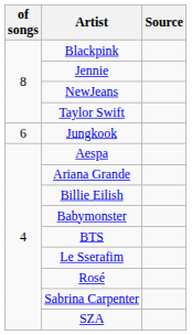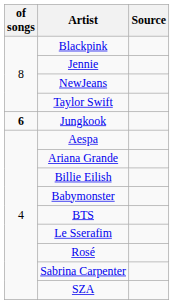Jungkook | of songs: normal -> bold
